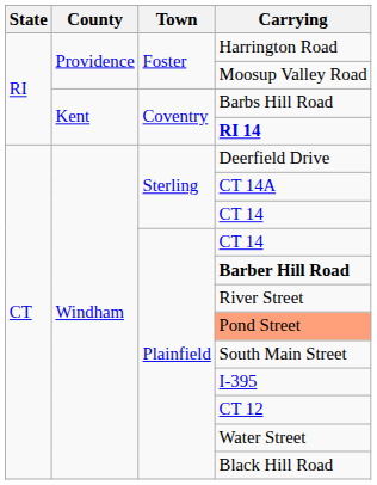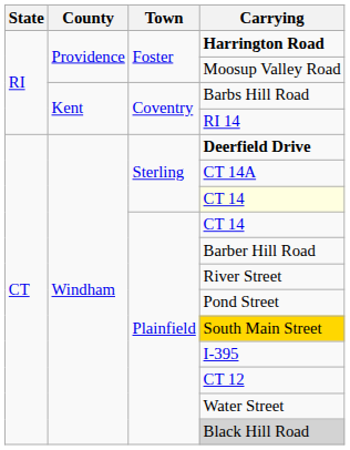Harrington Road | Carrying: normal -> bold
RI 14 | Carrying: bold -> normal
Deerfield Drive | Carrying: normal -> bold
Sterling / CT 14 | Carrying: no background -> lightyellow background
Barber Hill Road | Carrying: bold -> normal
Pond Street | Carrying: lightsalmon background -> no background
South Main Street | Carrying: no background -> gold background
Black Hill Road | Carrying: no background -> lightgrey background
